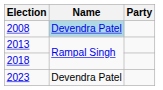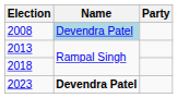2023 | Name: normal -> bold
